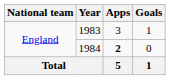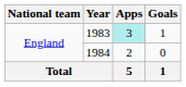1983 | Apps: no background -> paleturquoise background
1984 | Apps: bold -> normal
